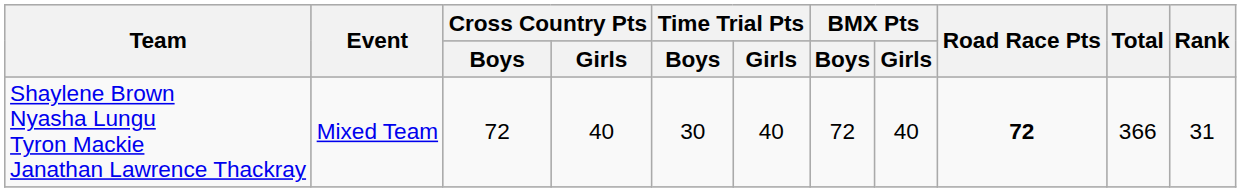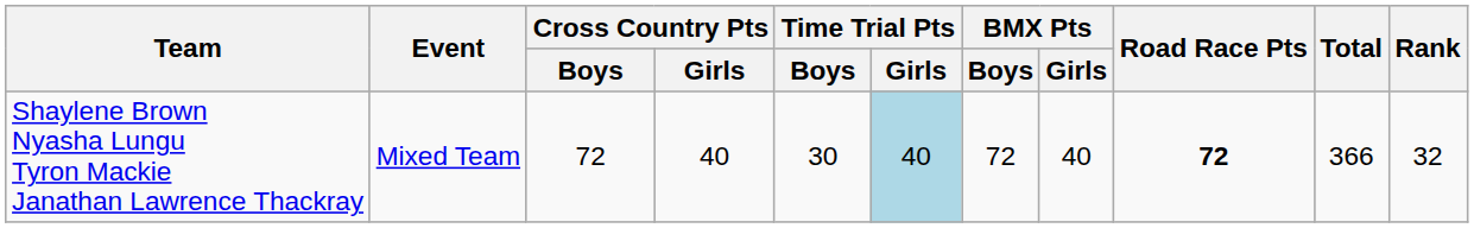row 3 | Time Trial Pts / Girls: no background -> lightblue background
row 3 | Rank: 31 -> 32
